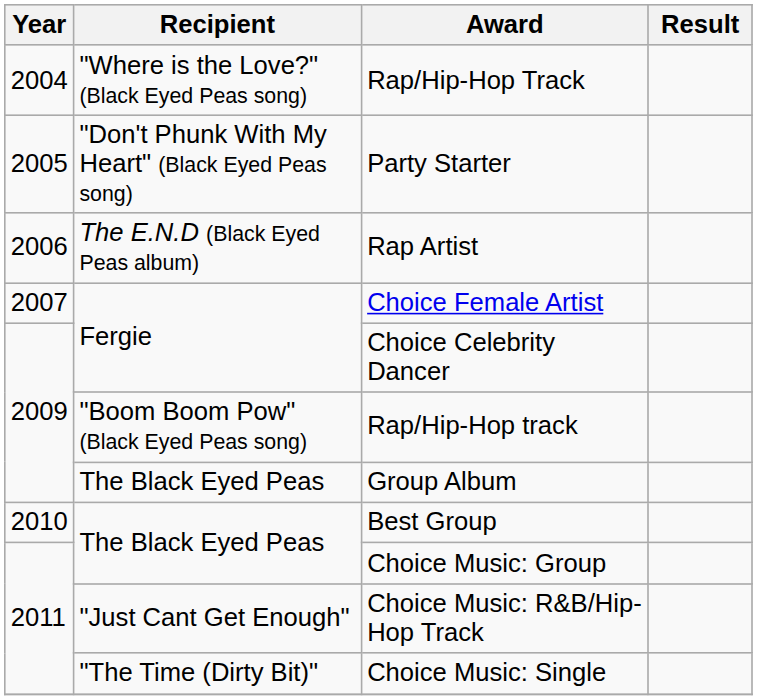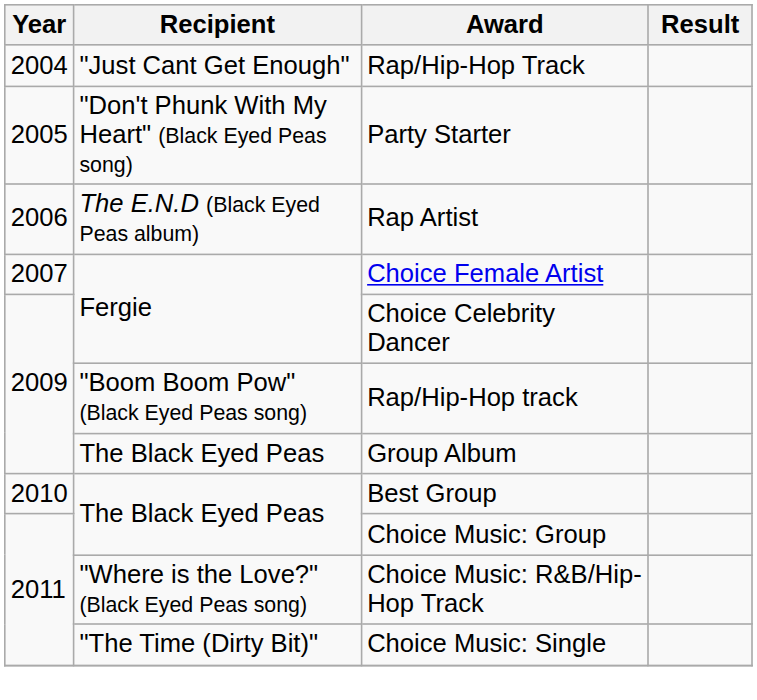Rap/Hip-Hop Track | Recipient: "Where is the Love?" (Black Eyed Peas song) -> "Just Cant Get Enough"
Choice Music: R&B/Hip-Hop Track | Recipient: "Just Cant Get Enough" -> "Where is the Love?" (Black Eyed Peas song)
